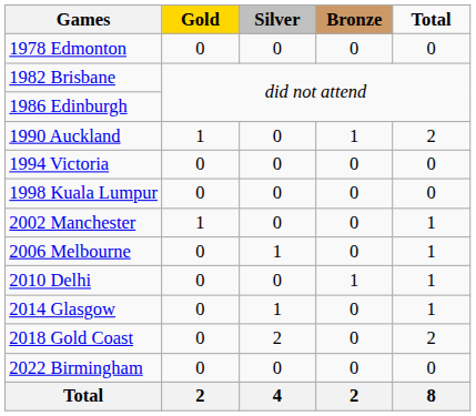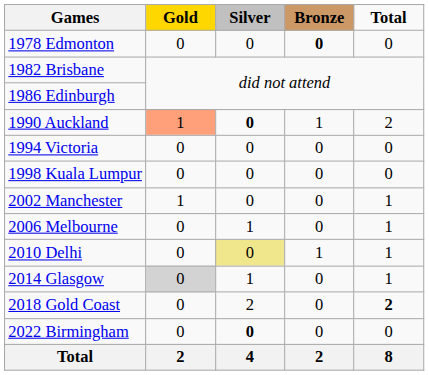1978 Edmonton | Bronze: normal -> bold
1990 Auckland | Gold: no background -> lightsalmon background
1990 Auckland | Silver: normal -> bold
2010 Delhi | Silver: no background -> khaki background
2014 Glasgow | Gold: no background -> lightgrey background
2018 Gold Coast | Total: normal -> bold
2022 Birmingham | Silver: normal -> bold
